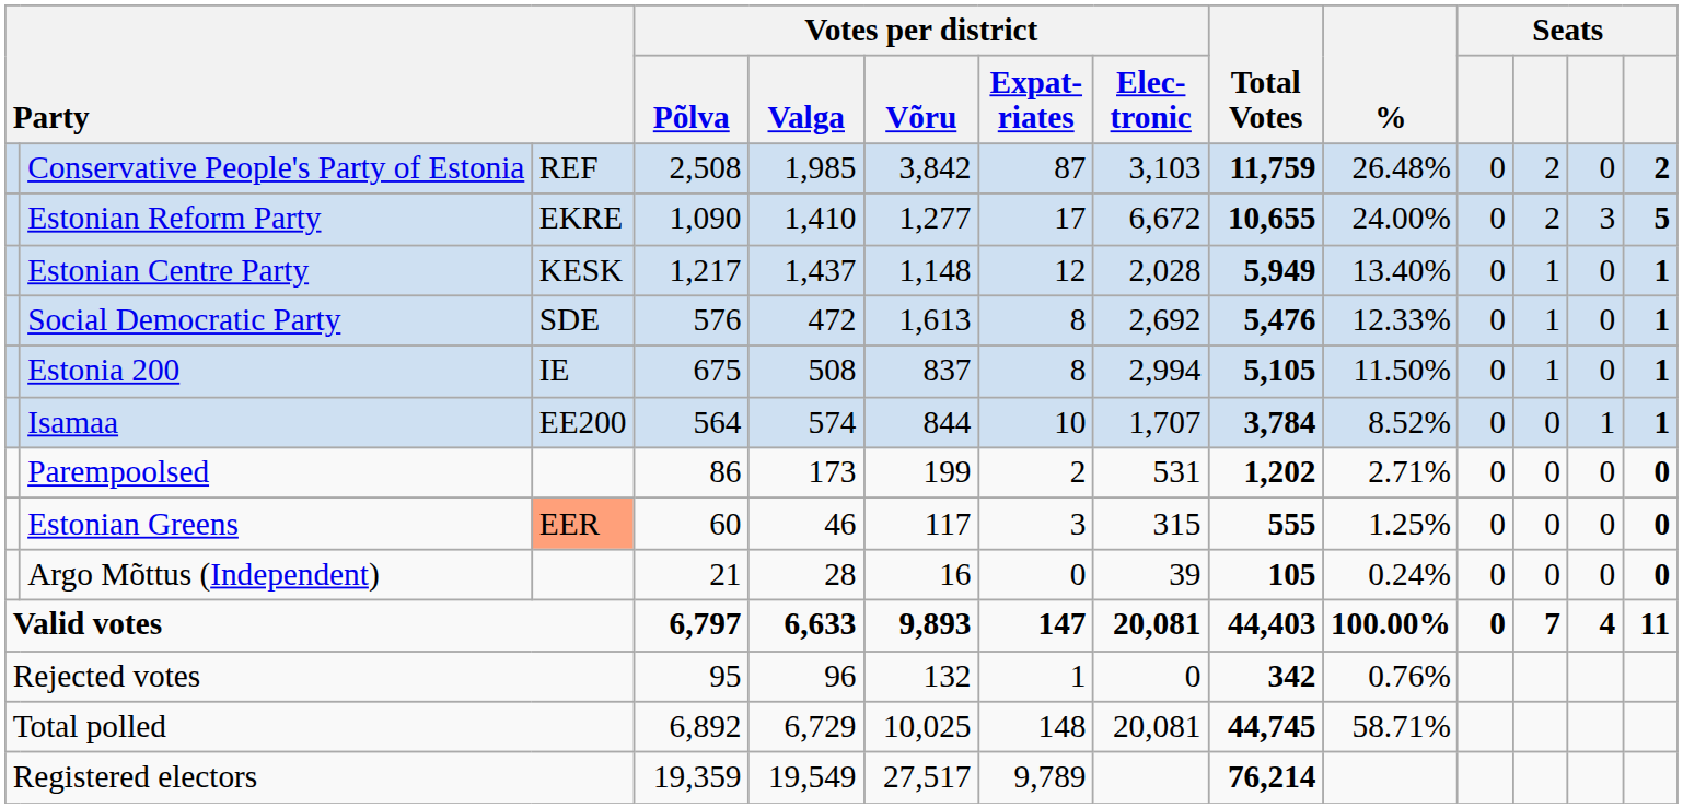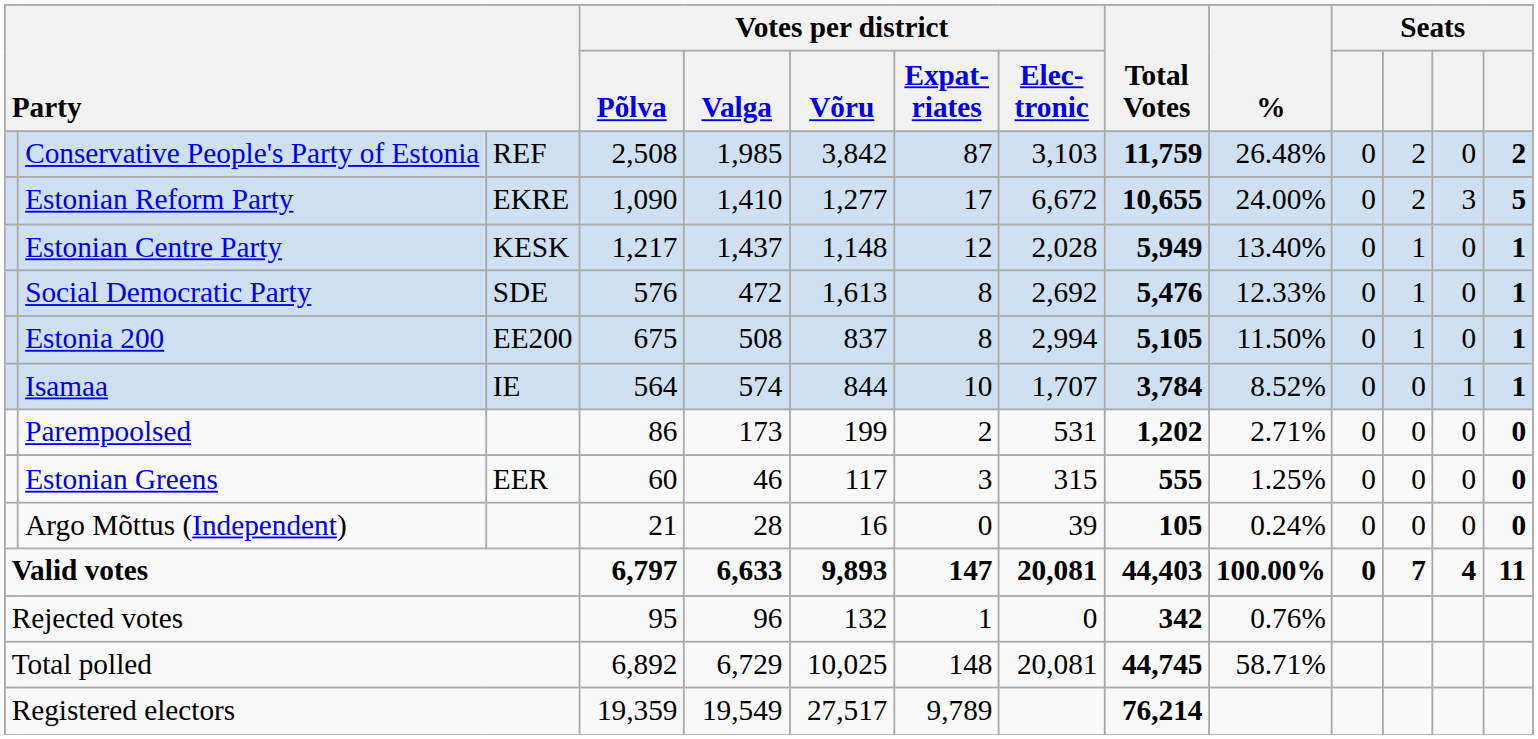Estonia 200 | column 3: IE -> EE200
Isamaa | column 3: EE200 -> IE
Estonian Greens | column 3: lightsalmon background -> no background
